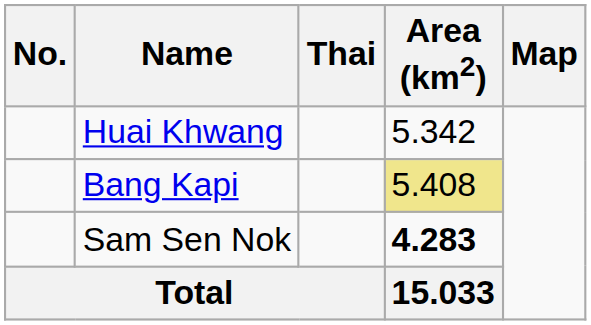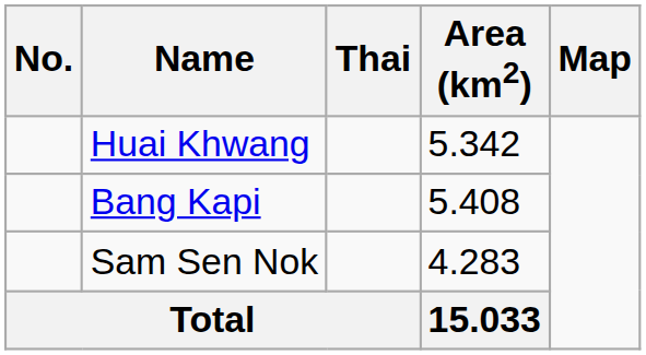Bang Kapi | Area (km2): khaki background -> no background
Sam Sen Nok | Area (km2): bold -> normal
